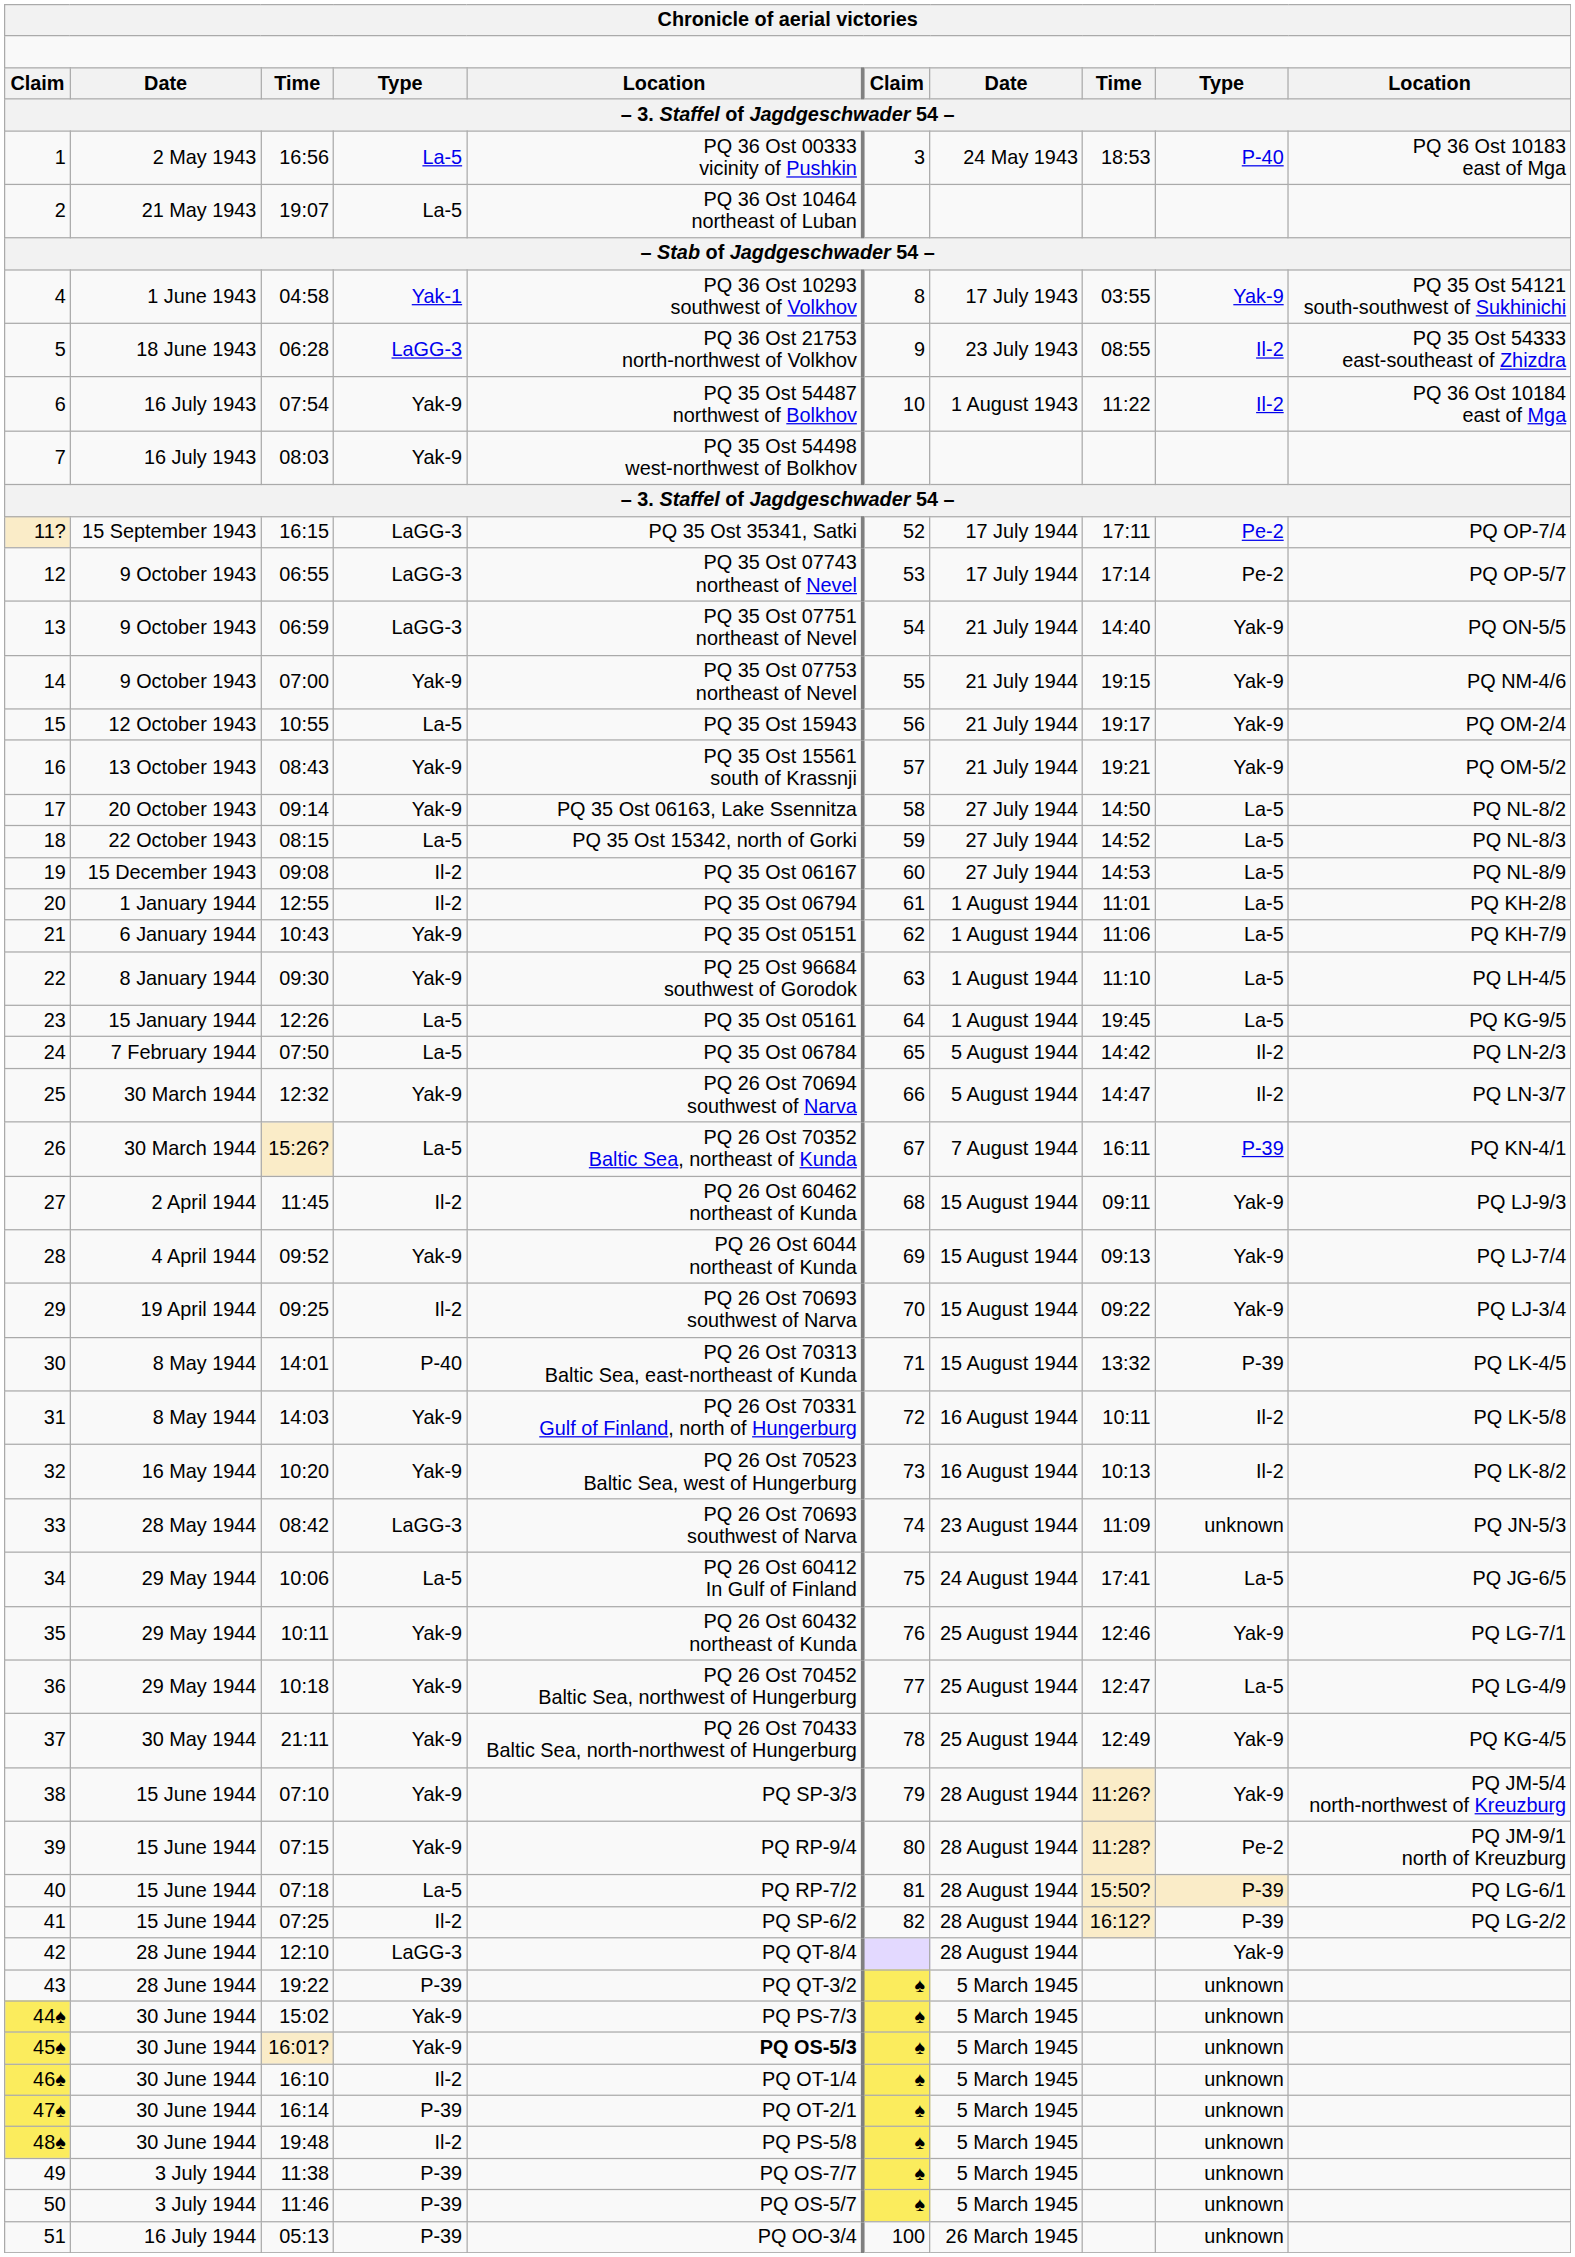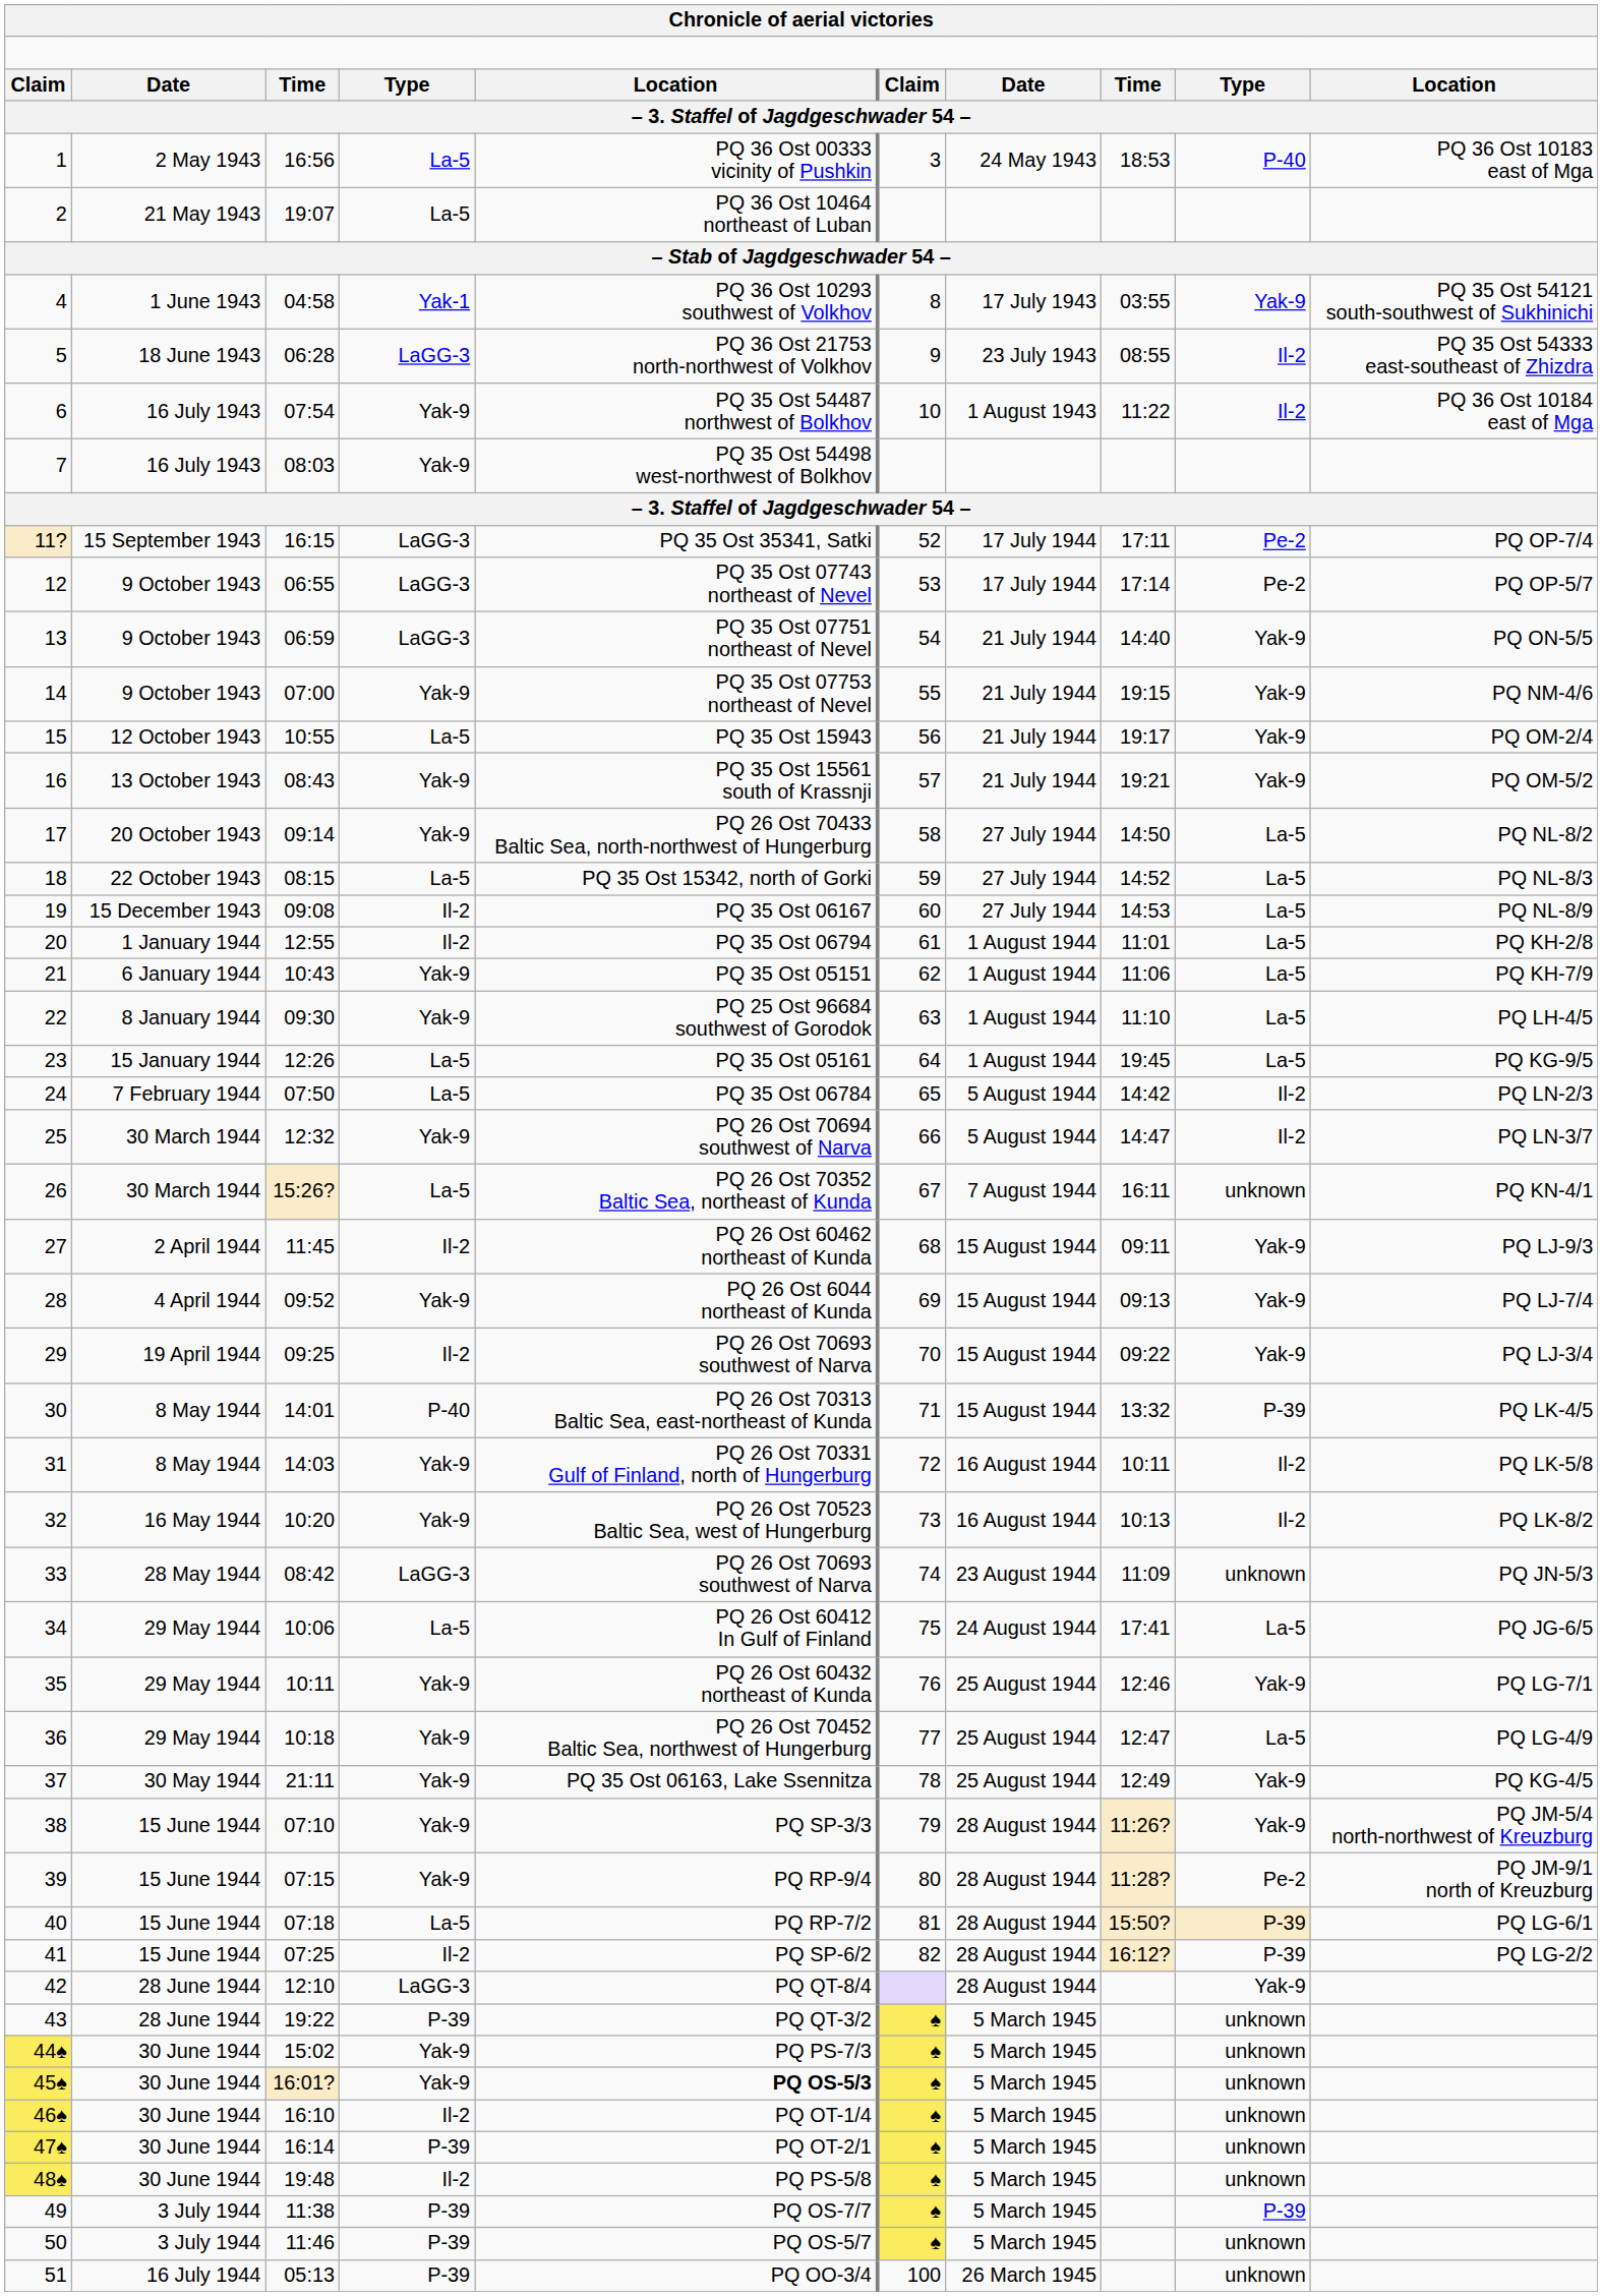17 | column 5: PQ 35 Ost 06163, Lake Ssennitza -> PQ 26 Ost 70433 Baltic Sea, north-northwest of Hungerburg
26 | column 9: P-39 -> unknown
37 | column 5: PQ 26 Ost 70433 Baltic Sea, north-northwest of Hungerburg -> PQ 35 Ost 06163, Lake Ssennitza
49 | column 9: unknown -> P-39
